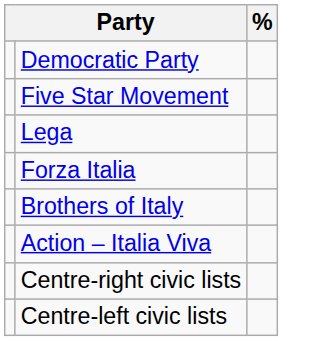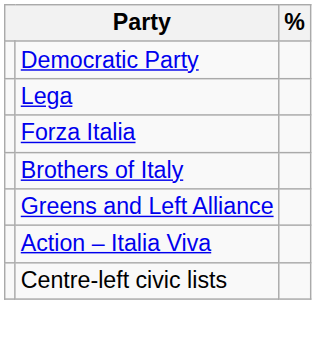- row: Five Star Movement
+ row: Greens and Left Alliance
- row: Centre-right civic lists
